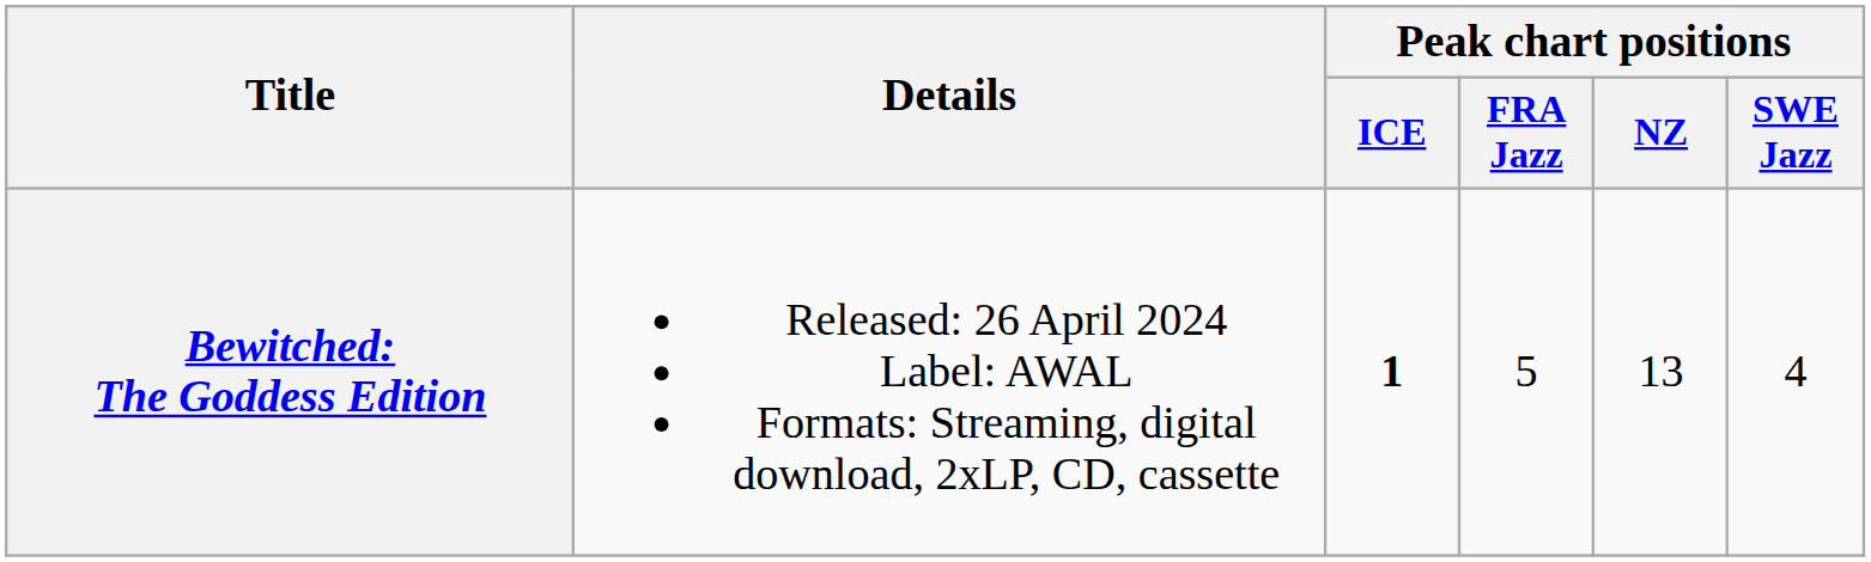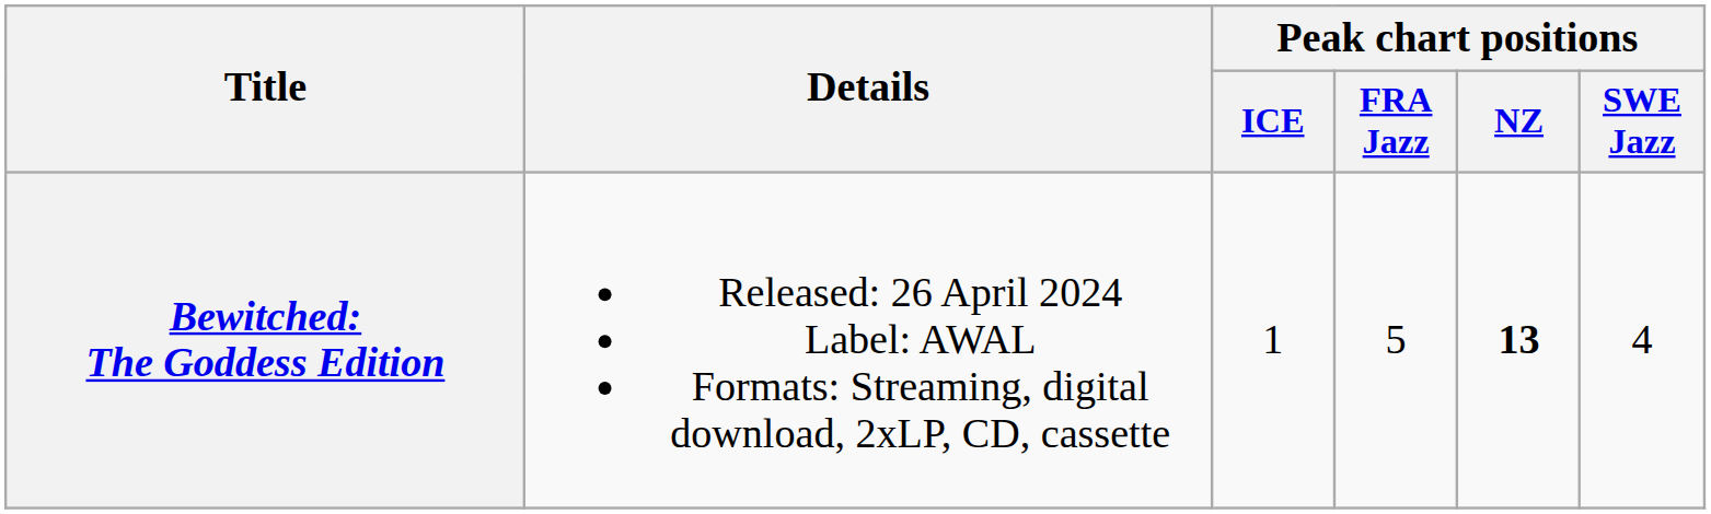Bewitched: The Goddess Edition | Peak chart positions / ICE: bold -> normal
Bewitched: The Goddess Edition | Peak chart positions / NZ: normal -> bold
